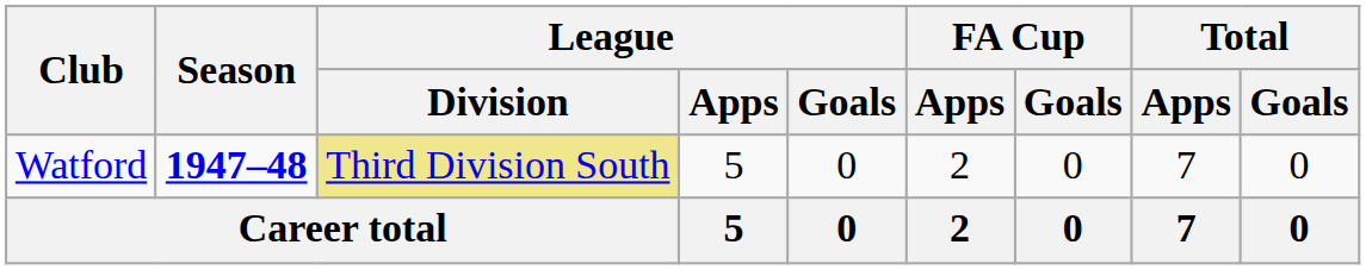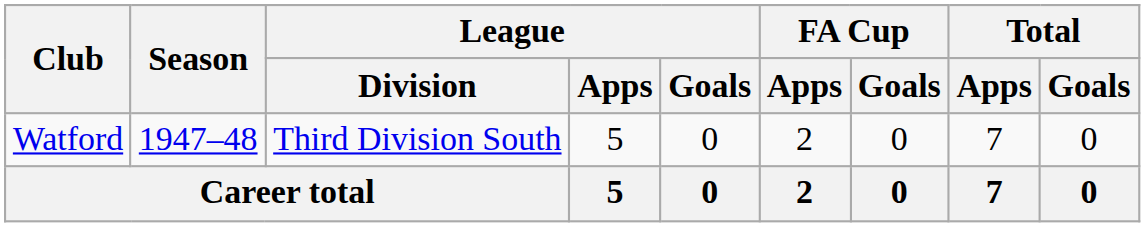Watford | Season: bold -> normal
Watford | League / Division: khaki background -> no background
